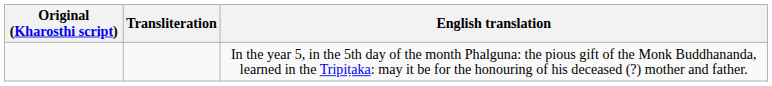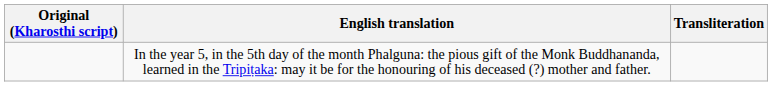columns swapped: Transliteration <-> English translation
